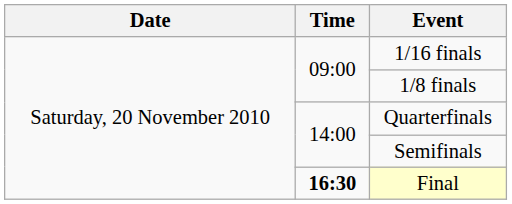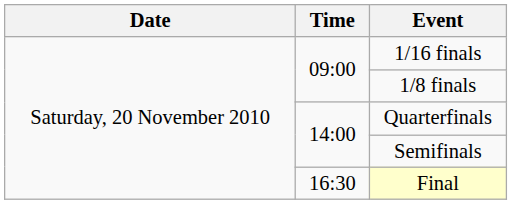Final | Time: bold -> normal
